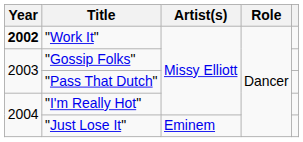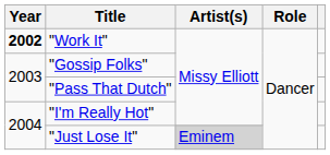"Just Lose It" | Artist(s): no background -> lightgrey background
